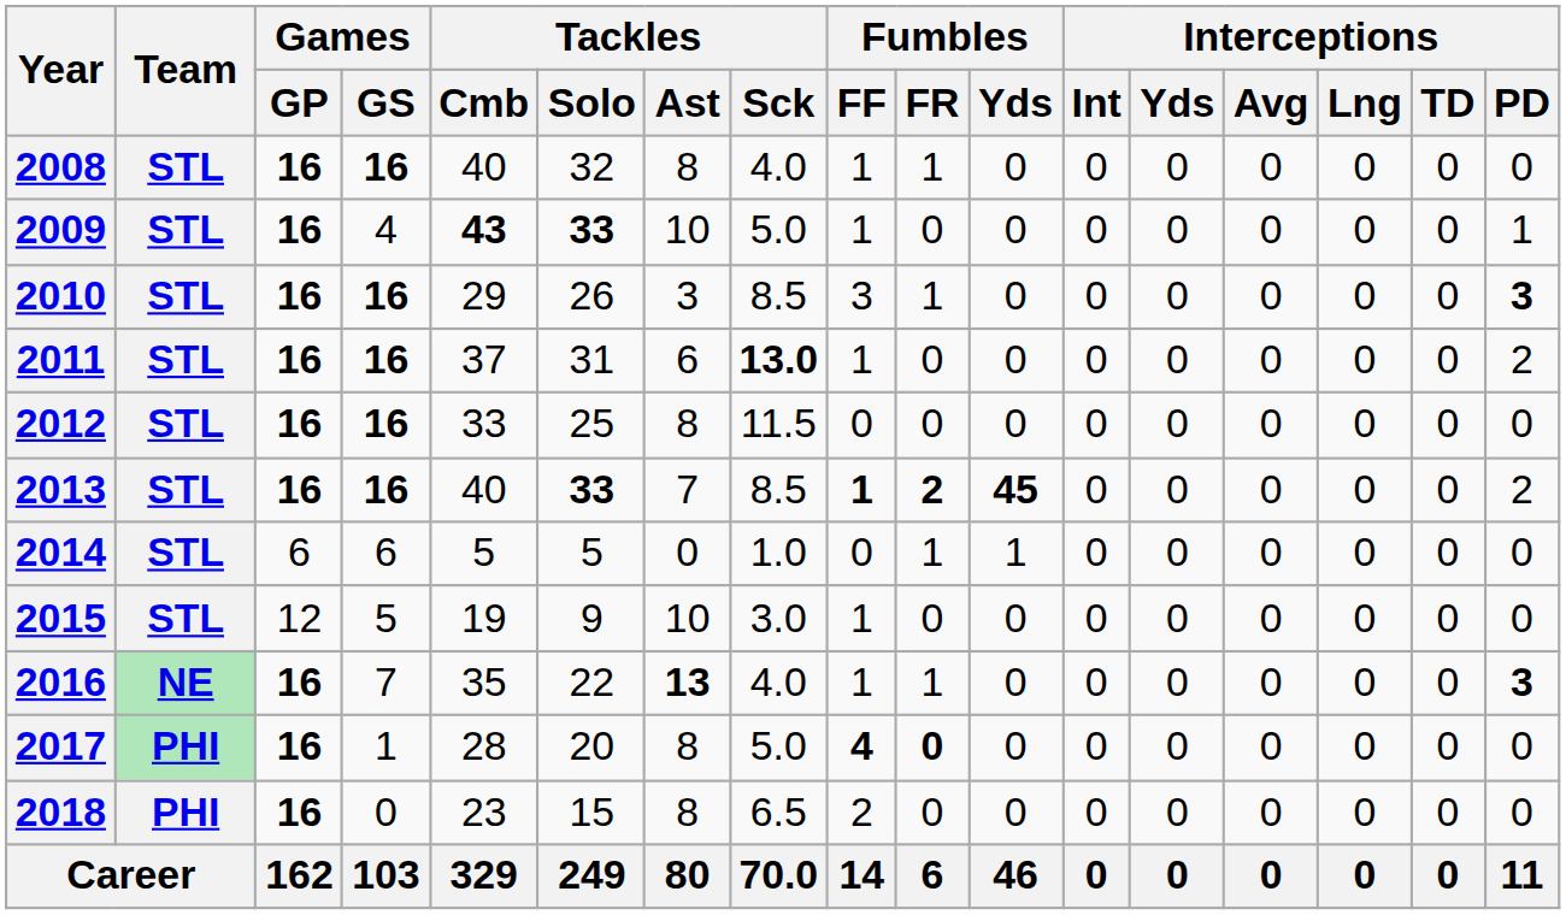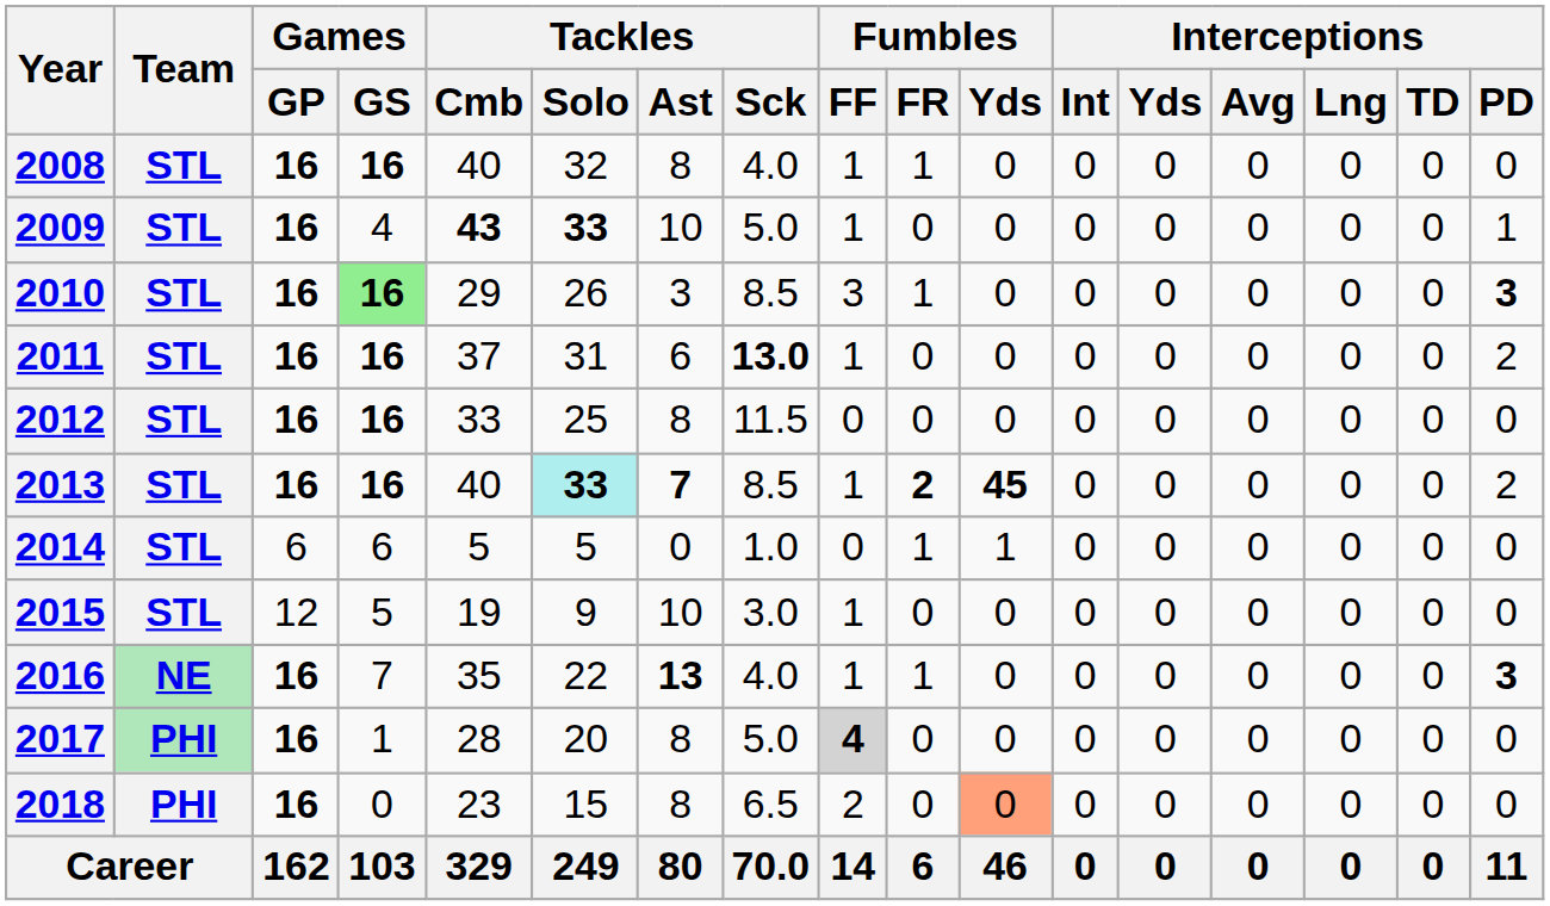2010 | Games / GS: no background -> lightgreen background
2013 | Tackles / Solo: no background -> paleturquoise background
2013 | Tackles / Ast: normal -> bold
2013 | Fumbles / FF: bold -> normal
2017 | Fumbles / FF: no background -> lightgrey background
2017 | Fumbles / FR: bold -> normal
2018 | Fumbles / Yds: no background -> lightsalmon background
